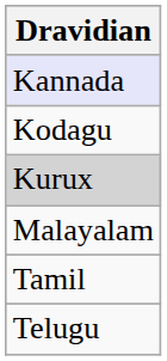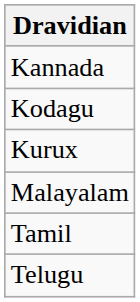row 2 | column 1: lavender background -> no background
row 4 | column 1: lightgrey background -> no background
